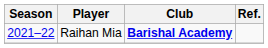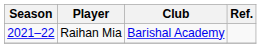Raihan Mia | Club: bold -> normal
